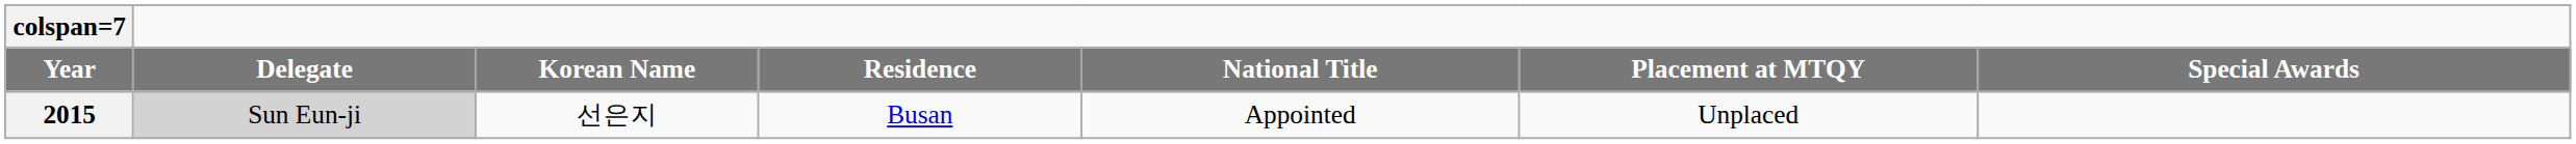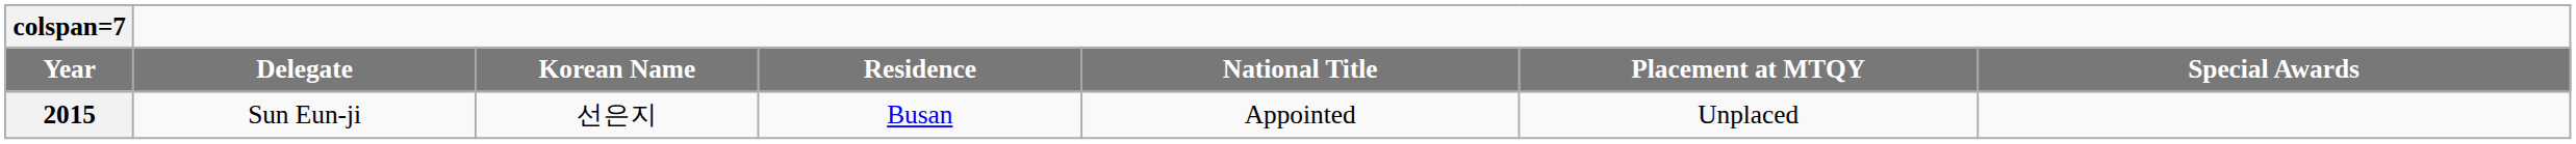2015 | Delegate: lightgrey background -> no background
